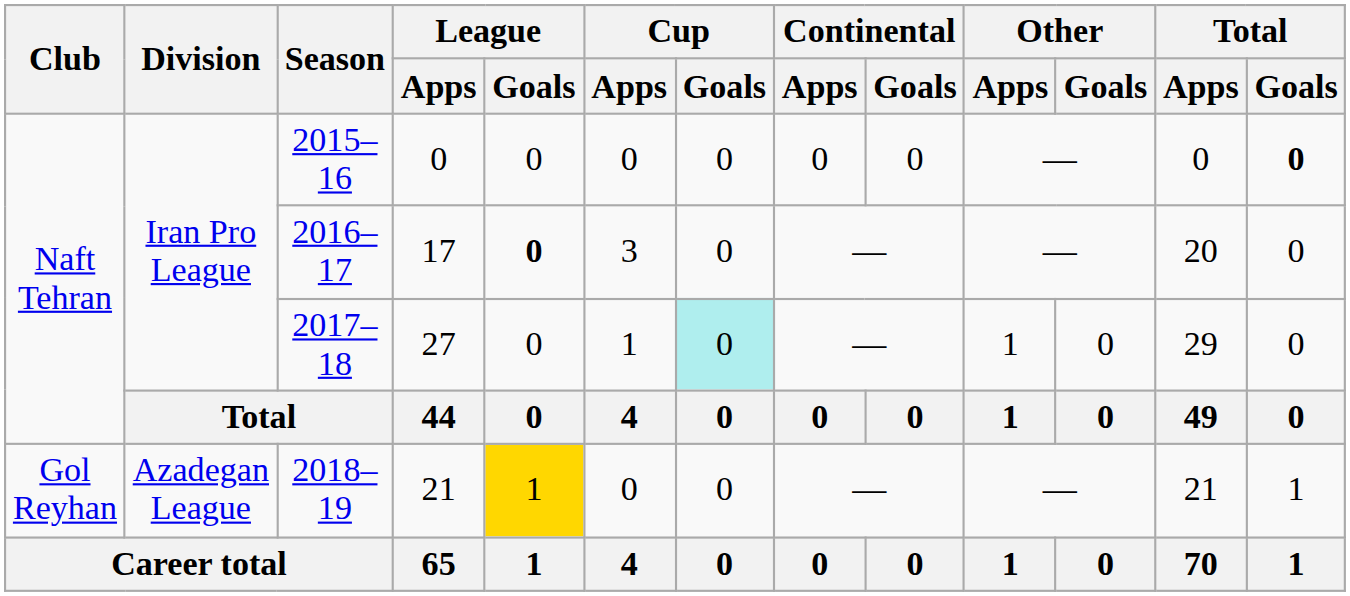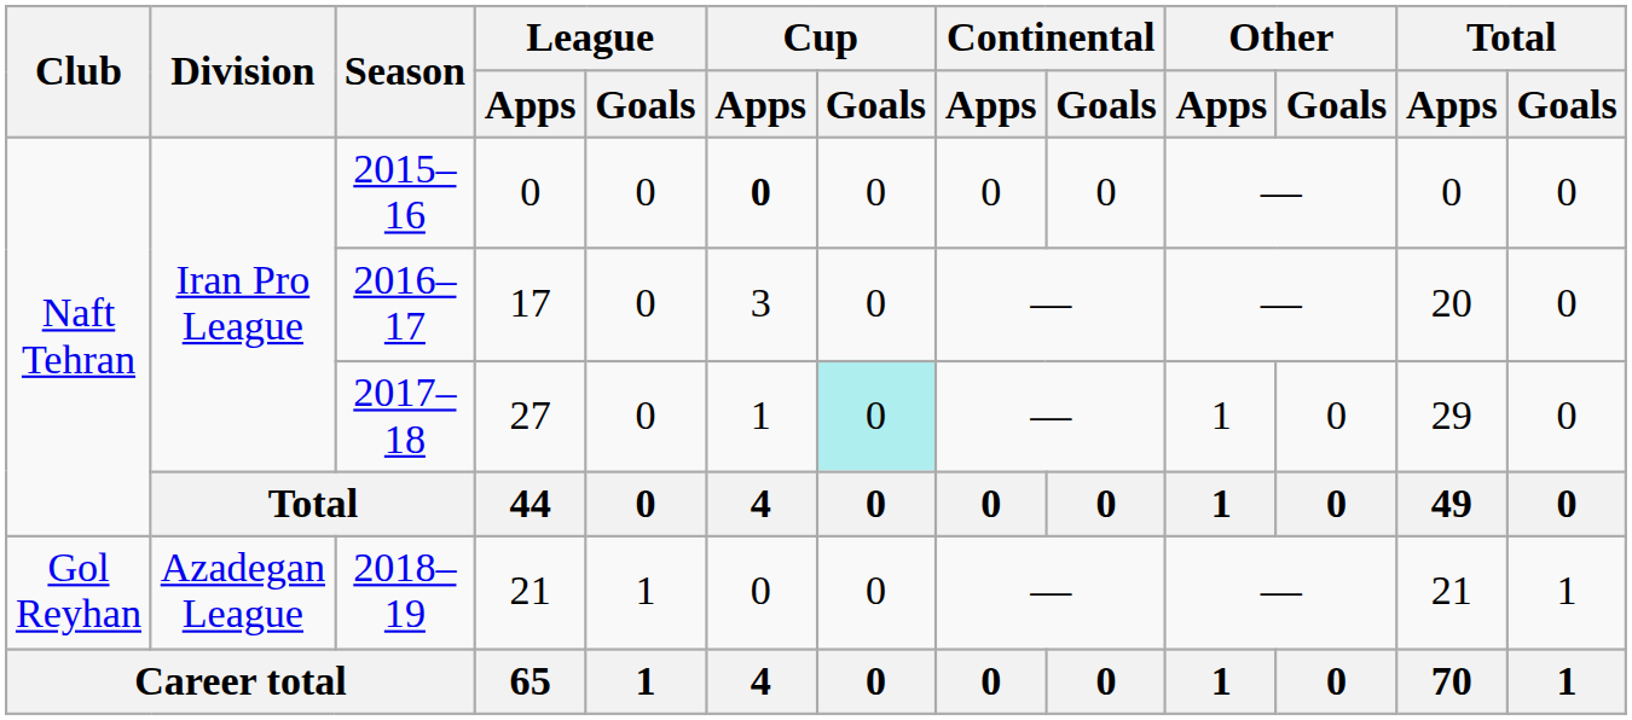2015–16 | Cup / Apps: normal -> bold
2015–16 | Total / Goals: bold -> normal
2016–17 | League / Goals: bold -> normal
2018–19 | League / Goals: gold background -> no background
